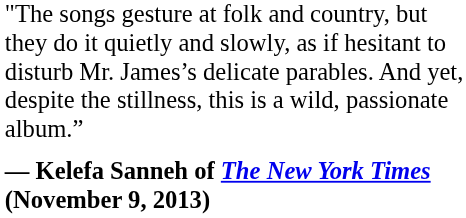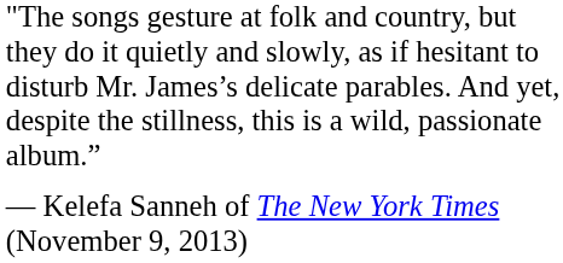row 2 | column 1: bold -> normal
